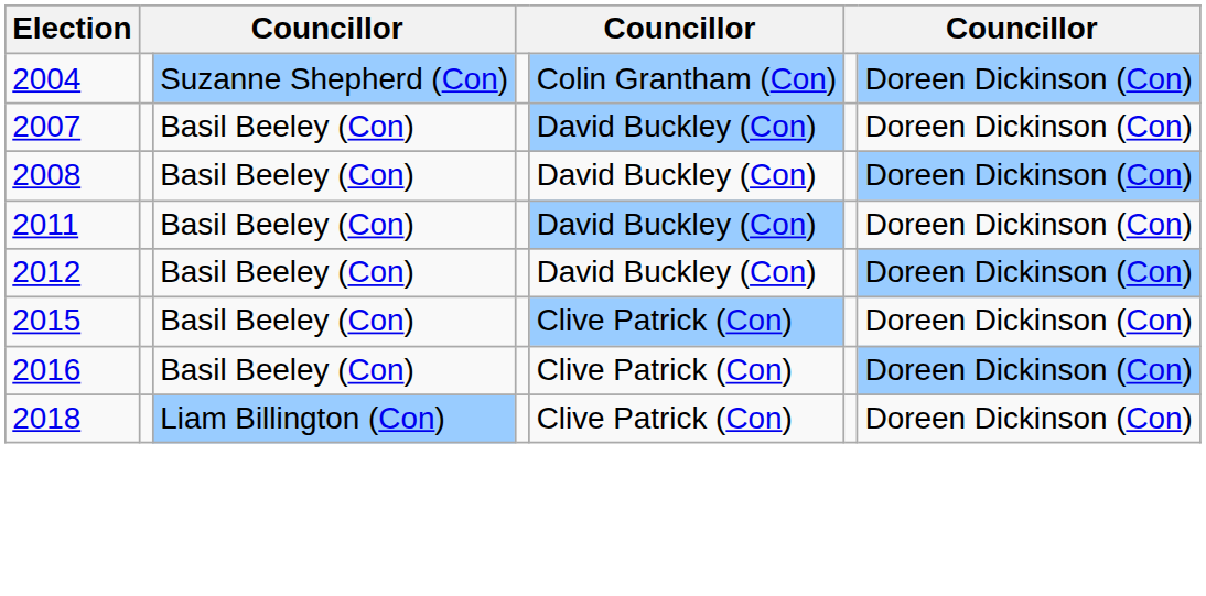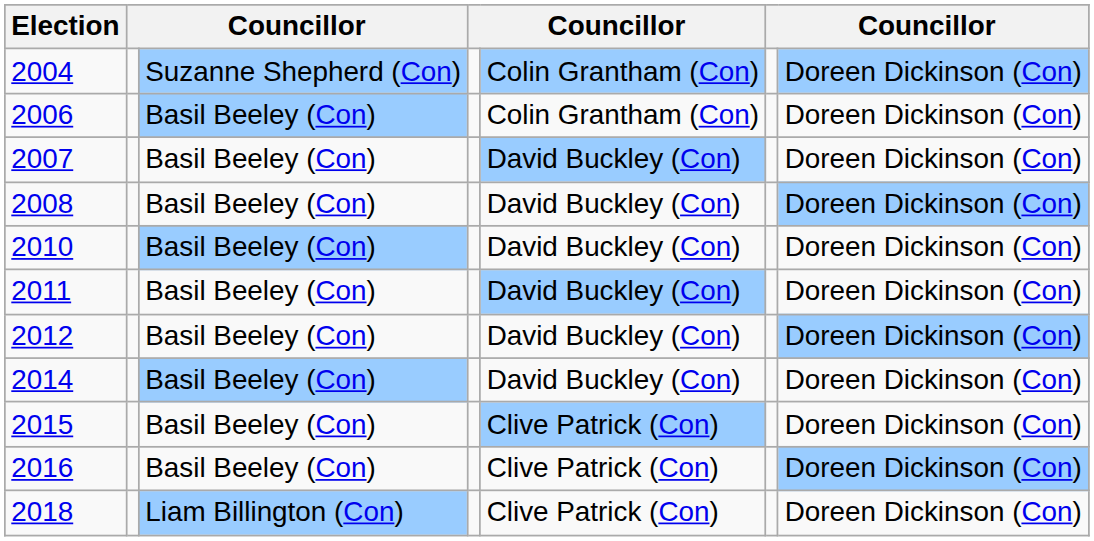+ row: 2006 | Basil Beeley (Con) | Colin Grantham (Con) | Doreen Dickinson (Con)
+ row: 2010 | Basil Beeley (Con) | David Buckley (Con) | Doreen Dickinson (Con)
+ row: 2014 | Basil Beeley (Con) | David Buckley (Con) | Doreen Dickinson (Con)
